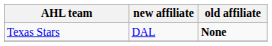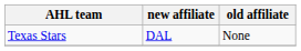Texas Stars | old affiliate: bold -> normal
